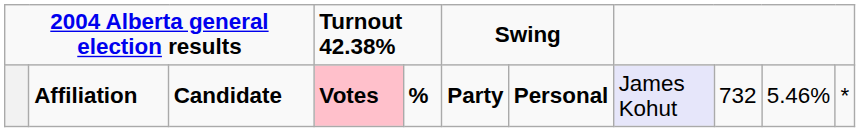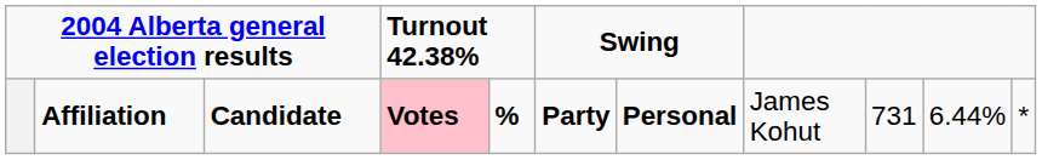Affiliation | column 8: lavender background -> no background
Affiliation | column 9: 732 -> 731
Affiliation | column 10: 5.46% -> 6.44%
